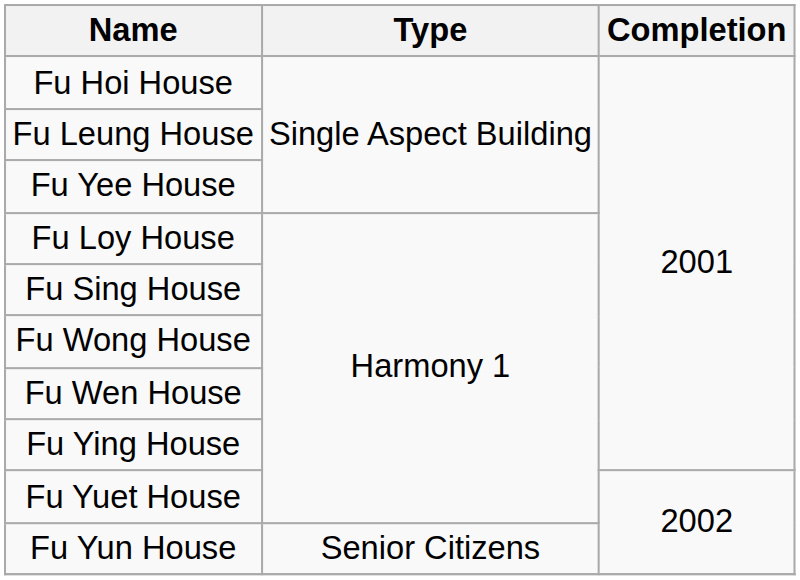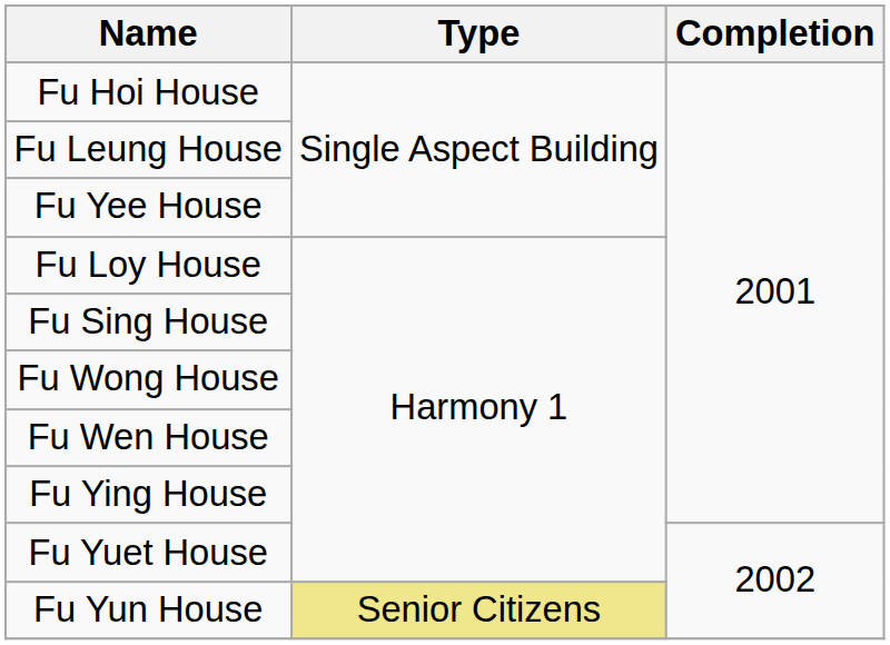Fu Yun House | Type: no background -> khaki background
